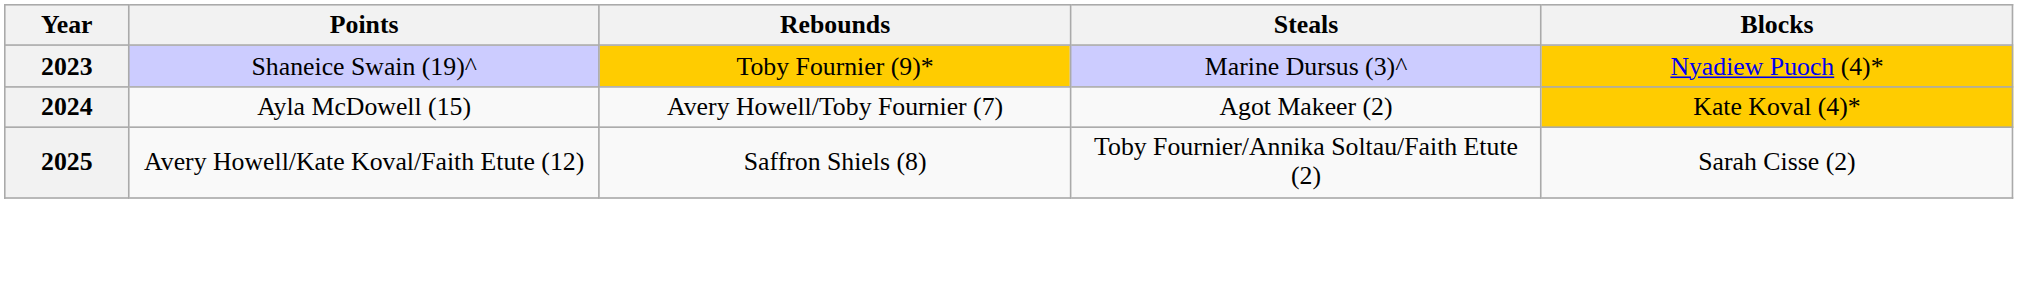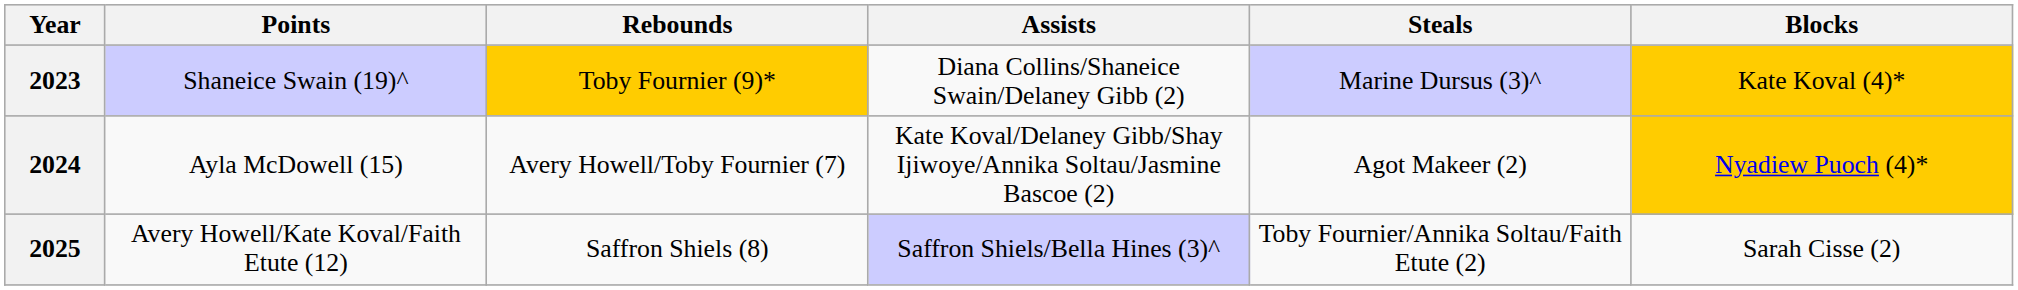+ column: Assists | Diana Collins/Shaneice Swain/Delaney Gibb (2) | Kate Koval/Delaney Gibb/Shay Ijiwoye/Annika Soltau/Jasmine Bascoe (2) | Saffron Shiels/Bella Hines (3)^
2023 | Blocks: Nyadiew Puoch (4)* -> Kate Koval (4)*
2024 | Blocks: Kate Koval (4)* -> Nyadiew Puoch (4)*
